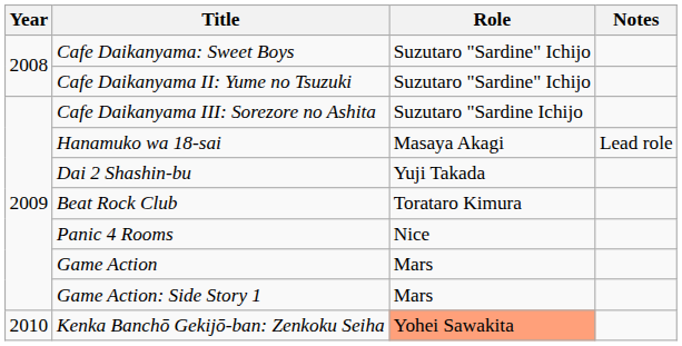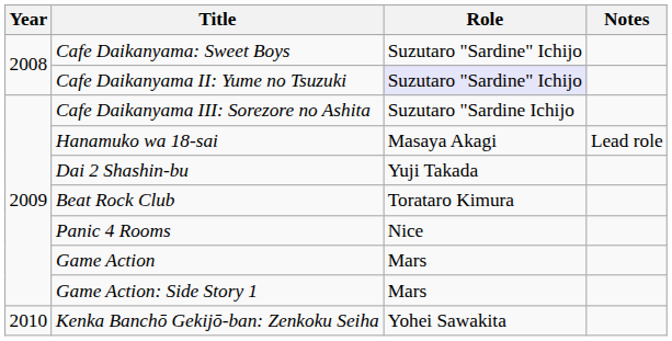Cafe Daikanyama II: Yume no Tsuzuki | Role: no background -> lavender background
Kenka Banchō Gekijō-ban: Zenkoku Seiha | Role: lightsalmon background -> no background
